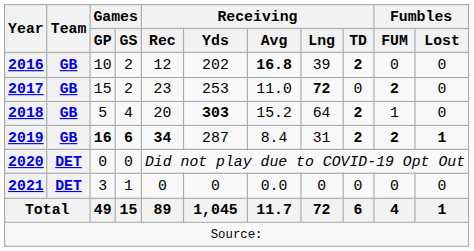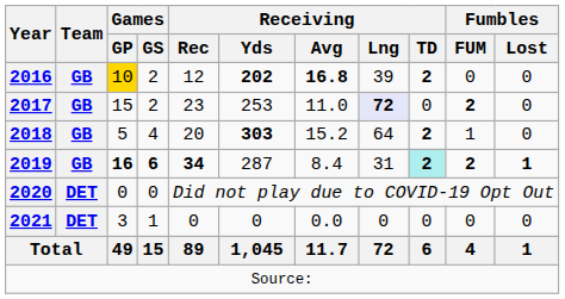2016 | Games / GP: no background -> gold background
2016 | Receiving / Yds: normal -> bold
2017 | Receiving / Lng: no background -> lavender background
2019 | Receiving / TD: no background -> paleturquoise background
